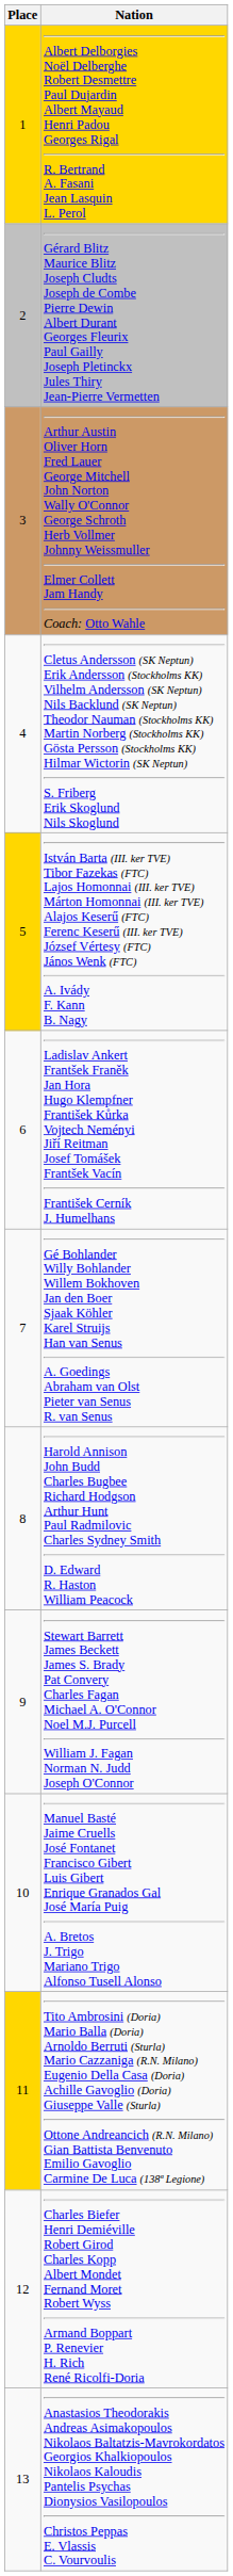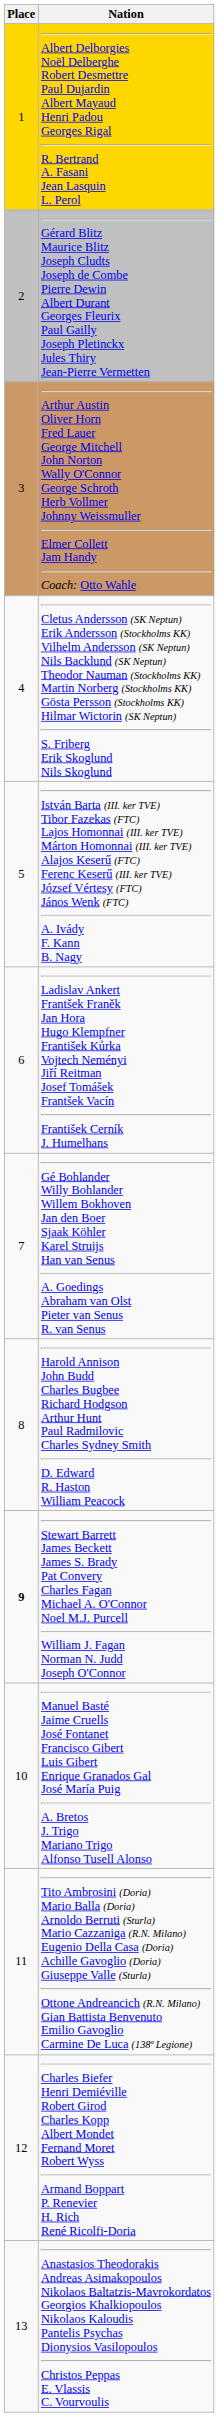row 6 | Place: gold background -> no background
row 10 | Place: normal -> bold
row 12 | Place: gold background -> no background
